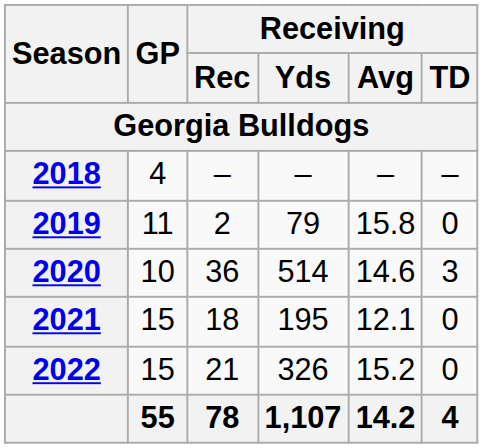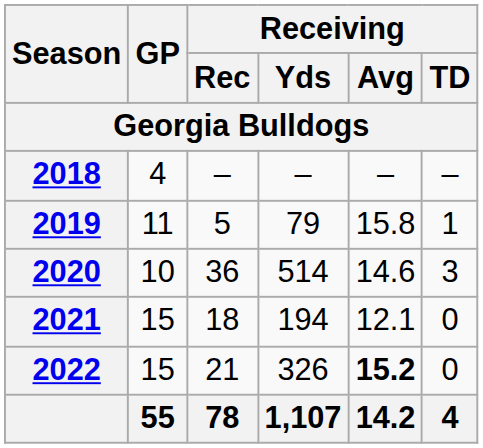2019 | Receiving / Rec: 2 -> 5
2019 | Receiving / TD: 0 -> 1
2021 | Receiving / Yds: 195 -> 194
2022 | Receiving / Avg: normal -> bold
